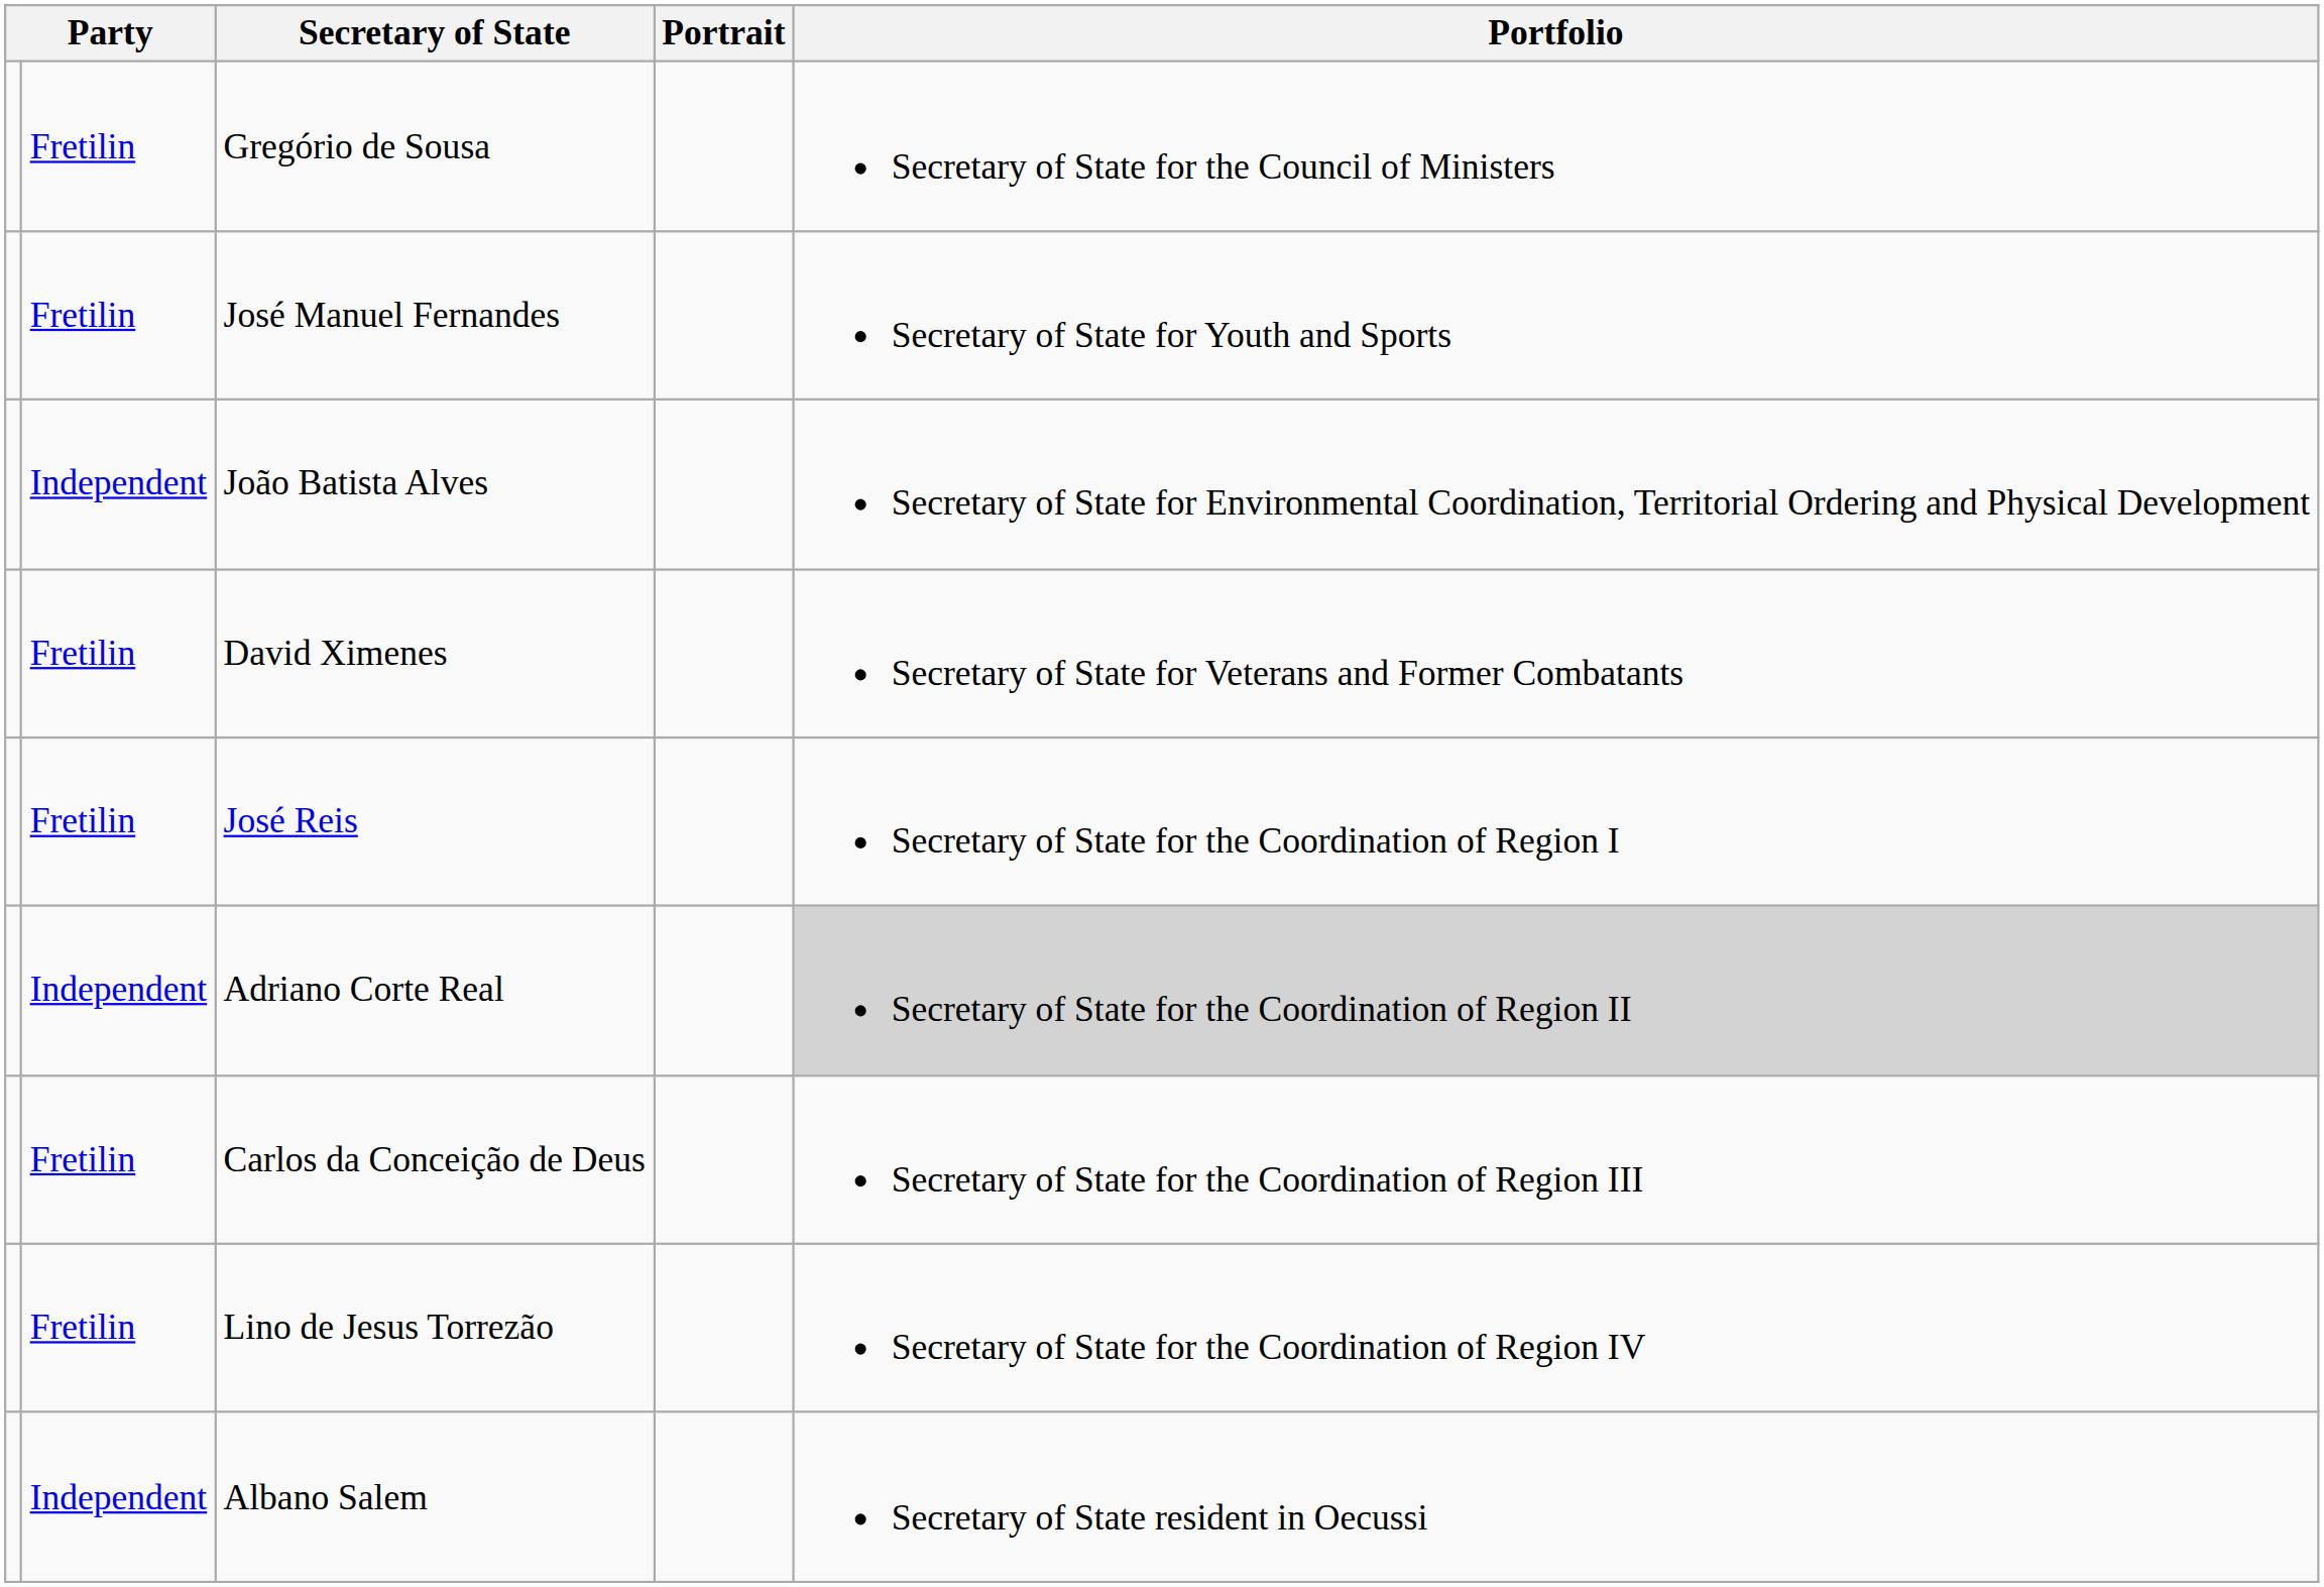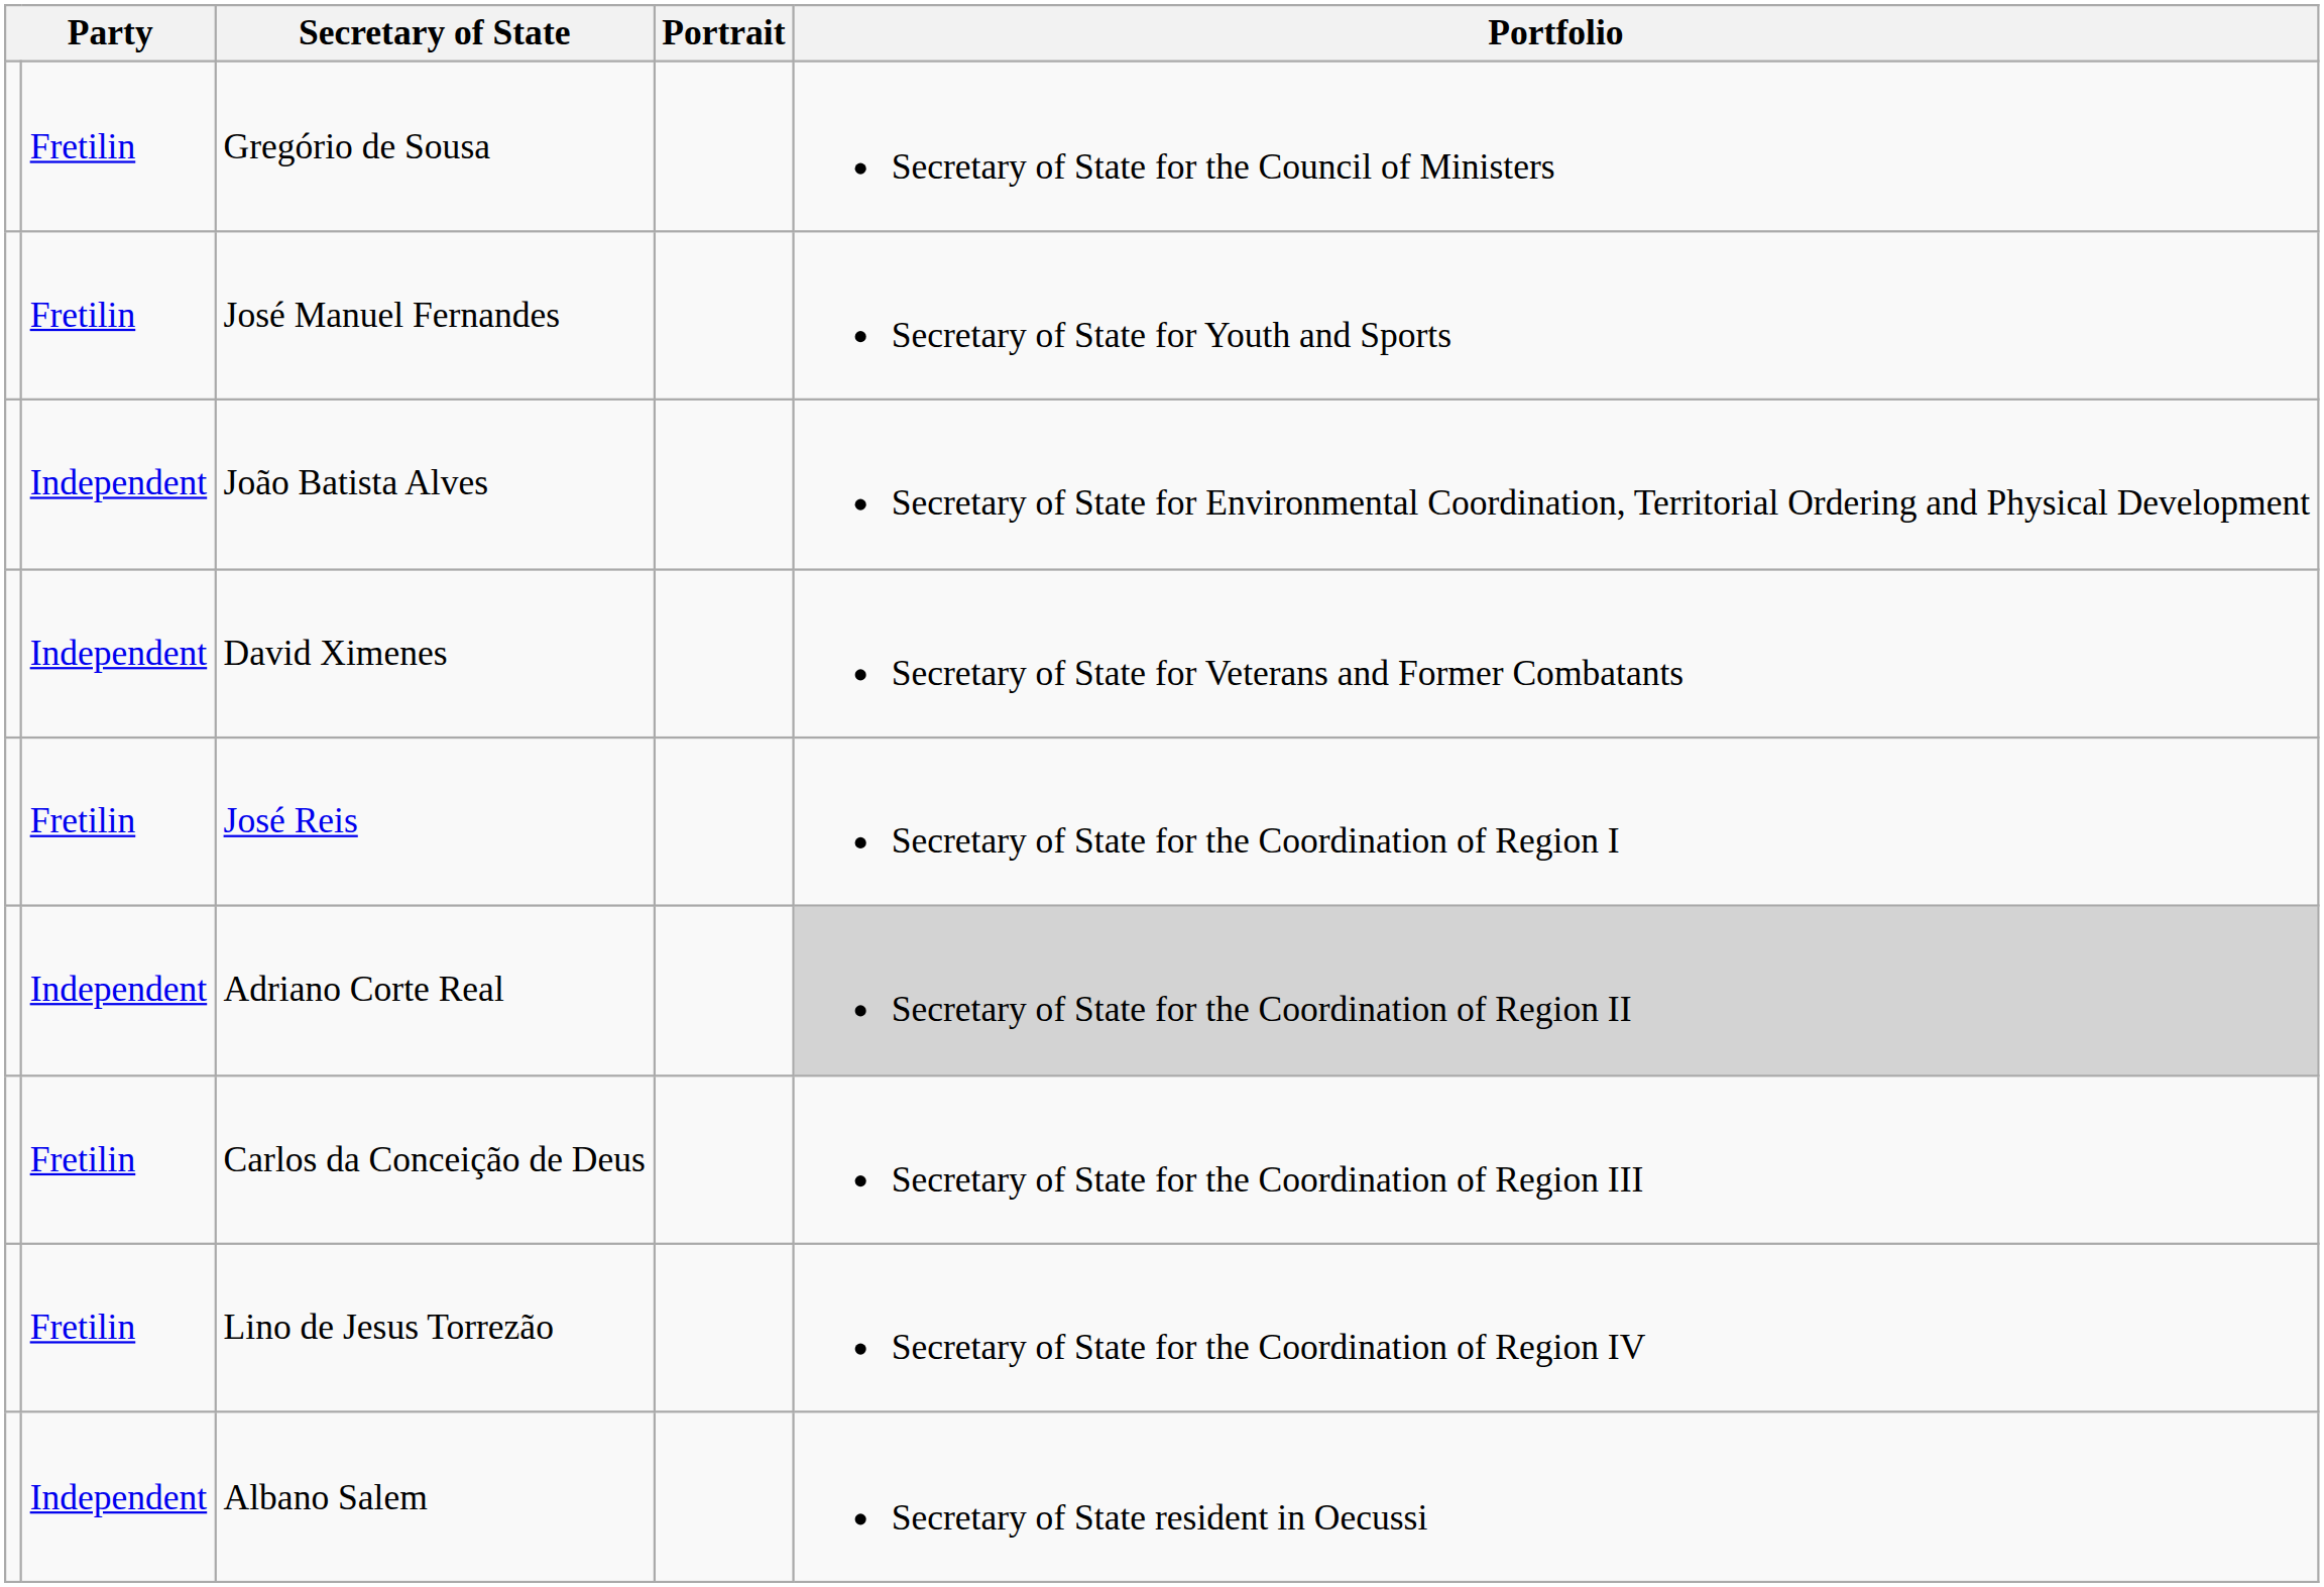David Ximenes | column 2: Fretilin -> Independent
